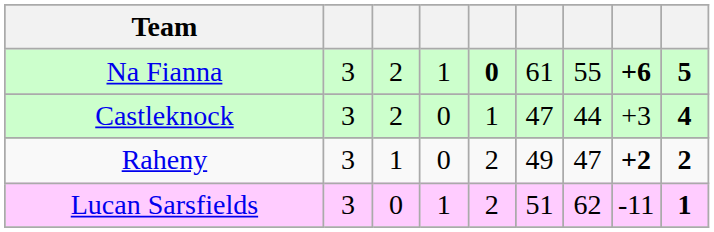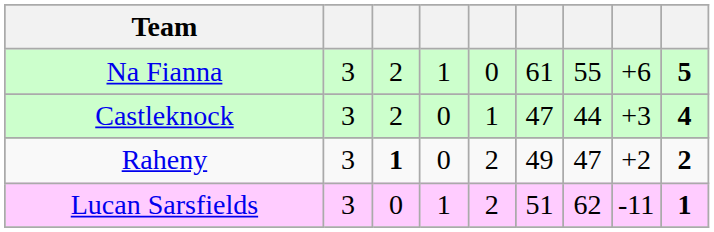Na Fianna | column 5: bold -> normal
Na Fianna | column 8: bold -> normal
Raheny | column 3: normal -> bold
Raheny | column 8: bold -> normal
